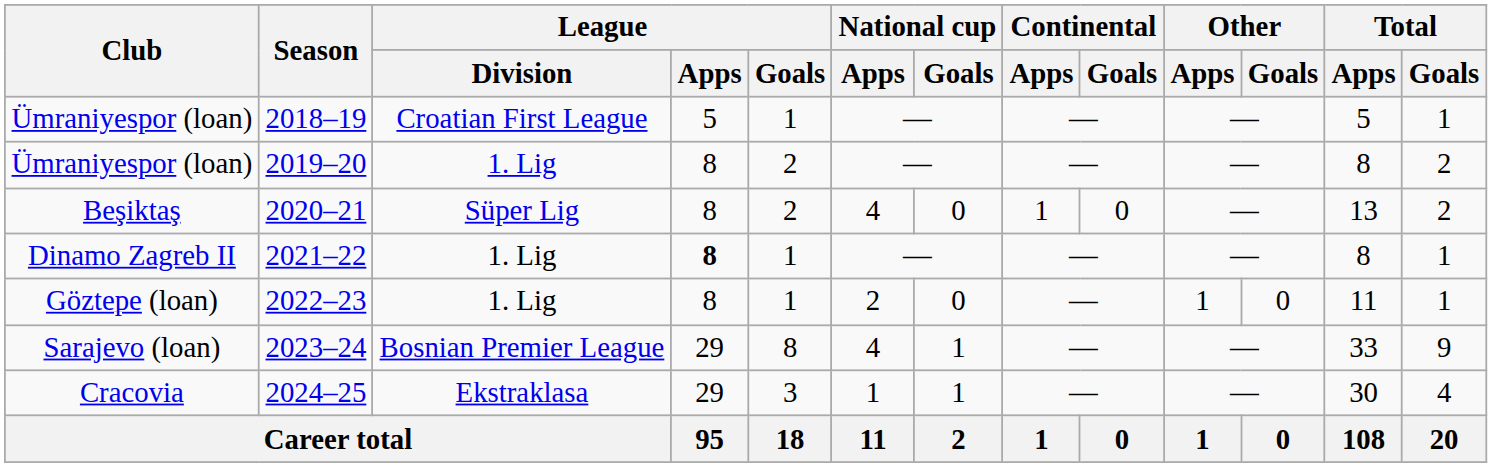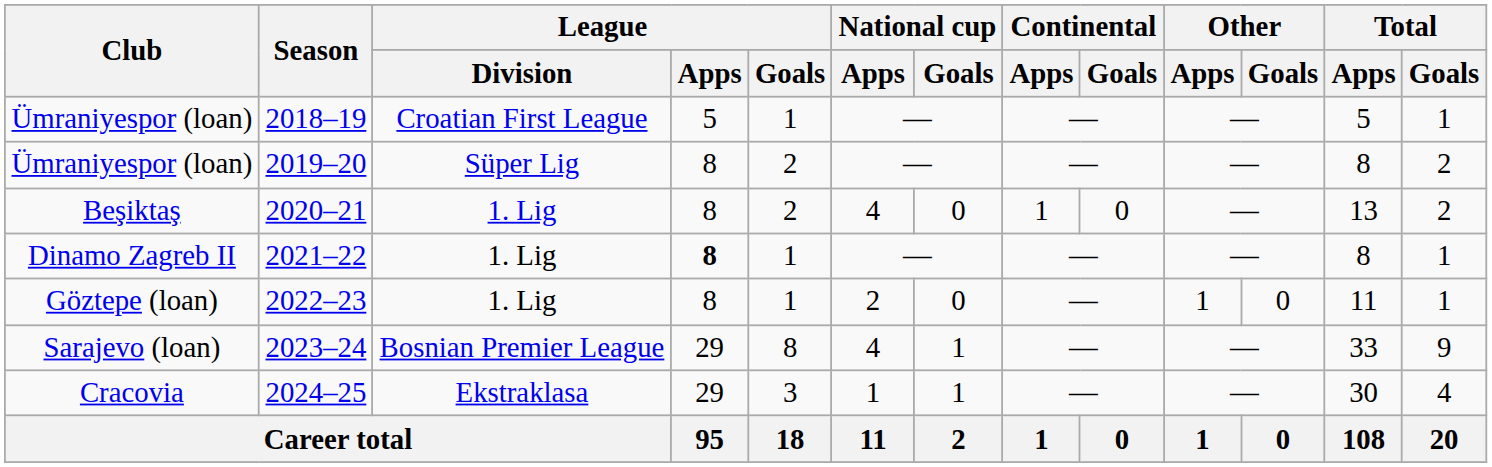2019–20 | League / Division: 1. Lig -> Süper Lig
2020–21 | League / Division: Süper Lig -> 1. Lig
